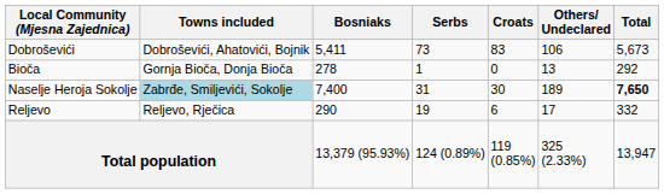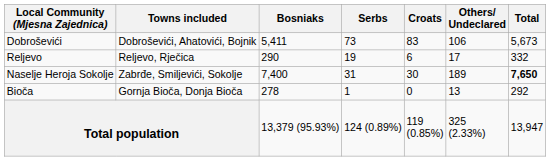rows swapped: Reljevo <-> Bioča
Naselje Heroja Sokolje | Towns included: lightblue background -> no background
